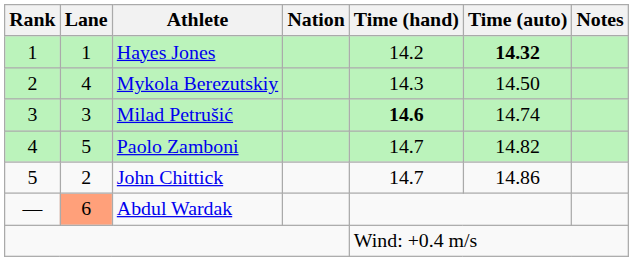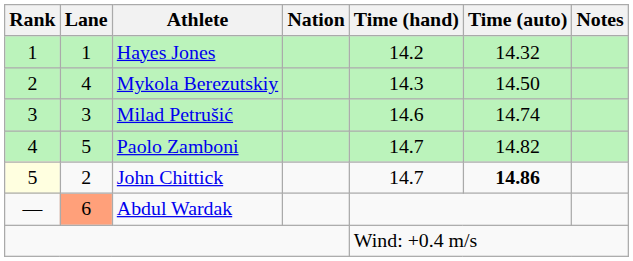Hayes Jones | Time (auto): bold -> normal
Milad Petrušić | Time (hand): bold -> normal
John Chittick | Rank: no background -> lightyellow background
John Chittick | Time (auto): normal -> bold
